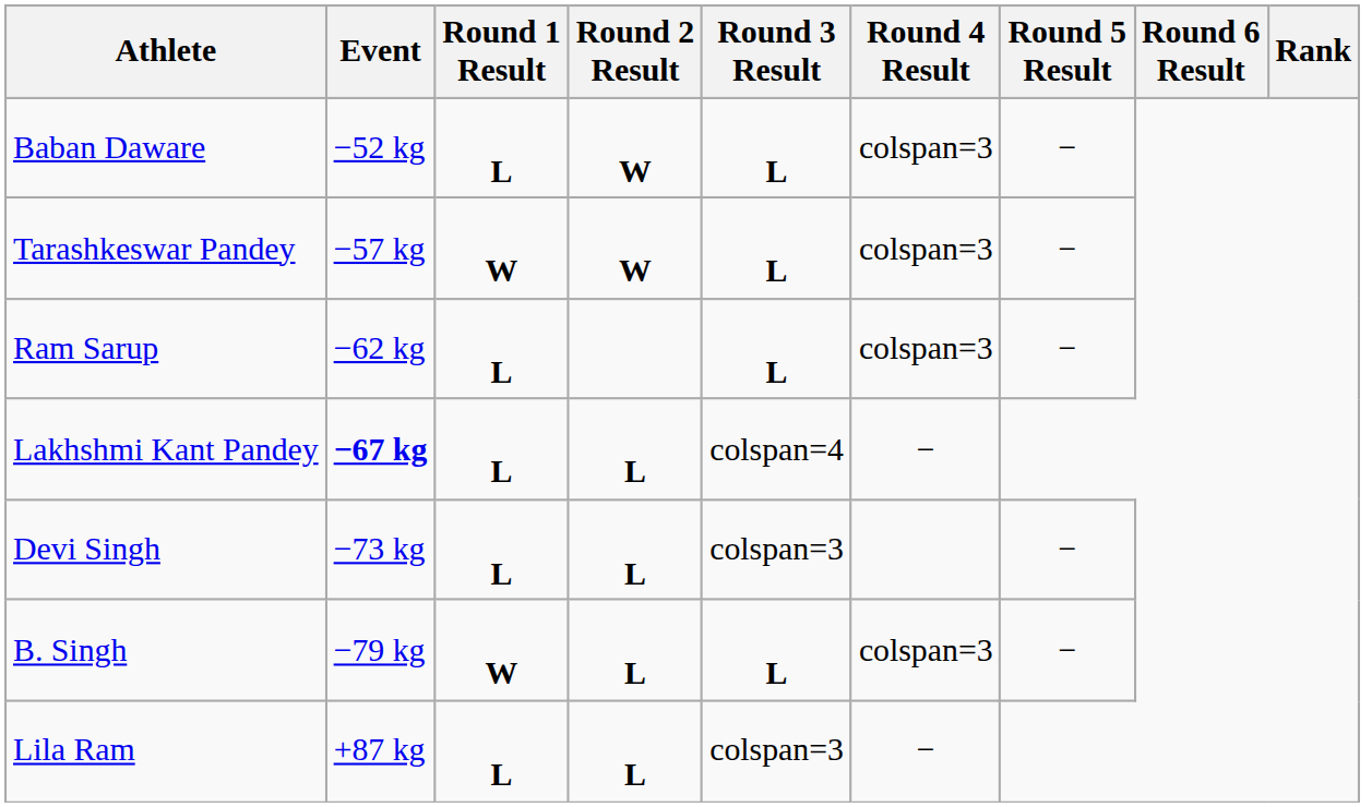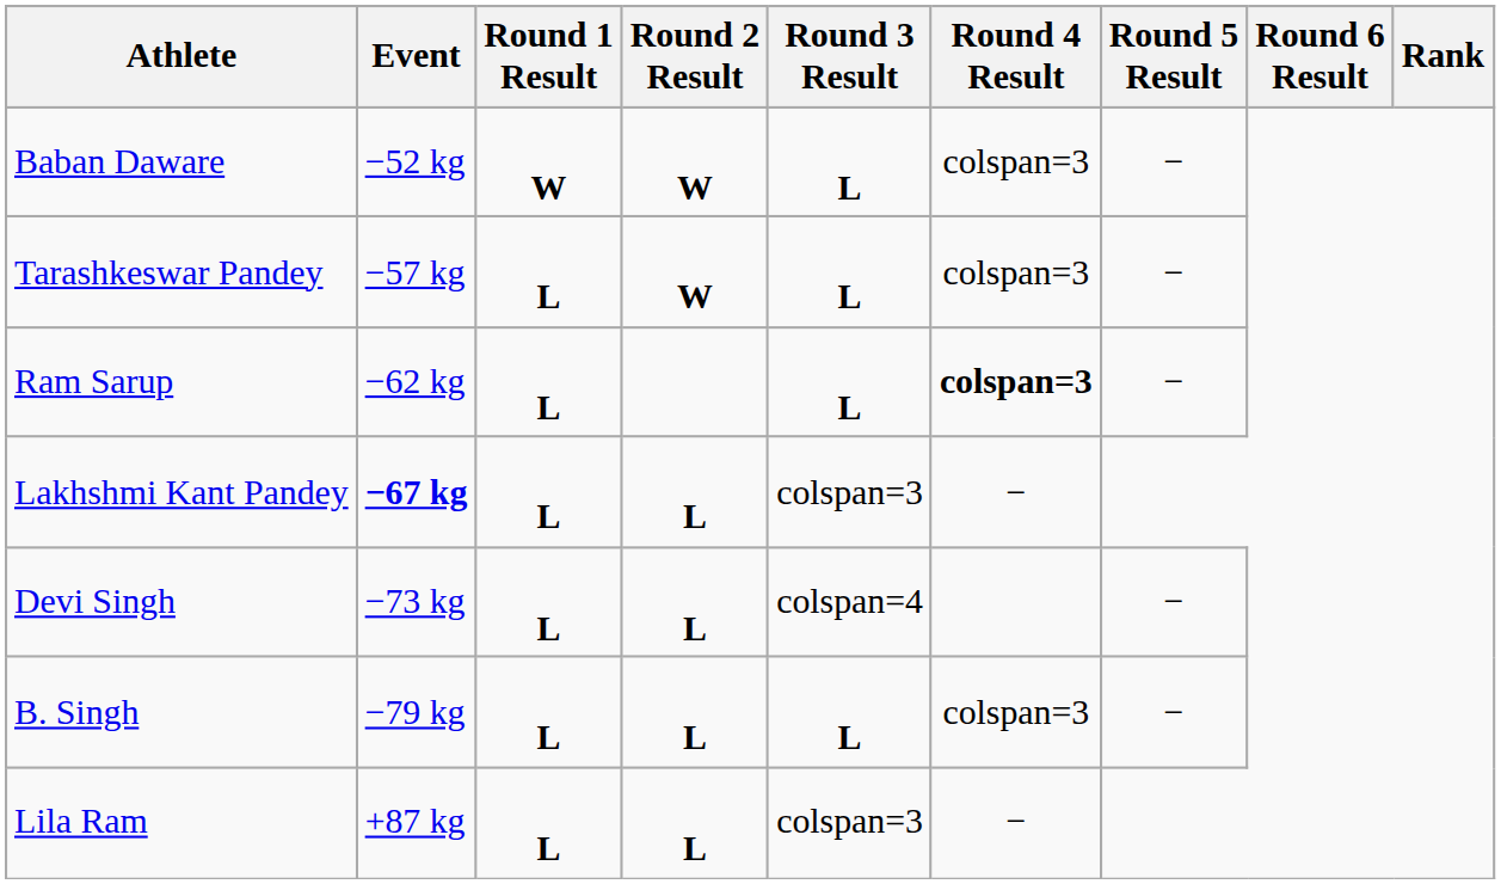Baban Daware | Round 1 Result: L -> W
Tarashkeswar Pandey | Round 1 Result: W -> L
Ram Sarup | Round 4 Result: normal -> bold
Lakhshmi Kant Pandey | Round 3 Result: colspan=4 -> colspan=3
Devi Singh | Round 3 Result: colspan=3 -> colspan=4
B. Singh | Round 1 Result: W -> L
